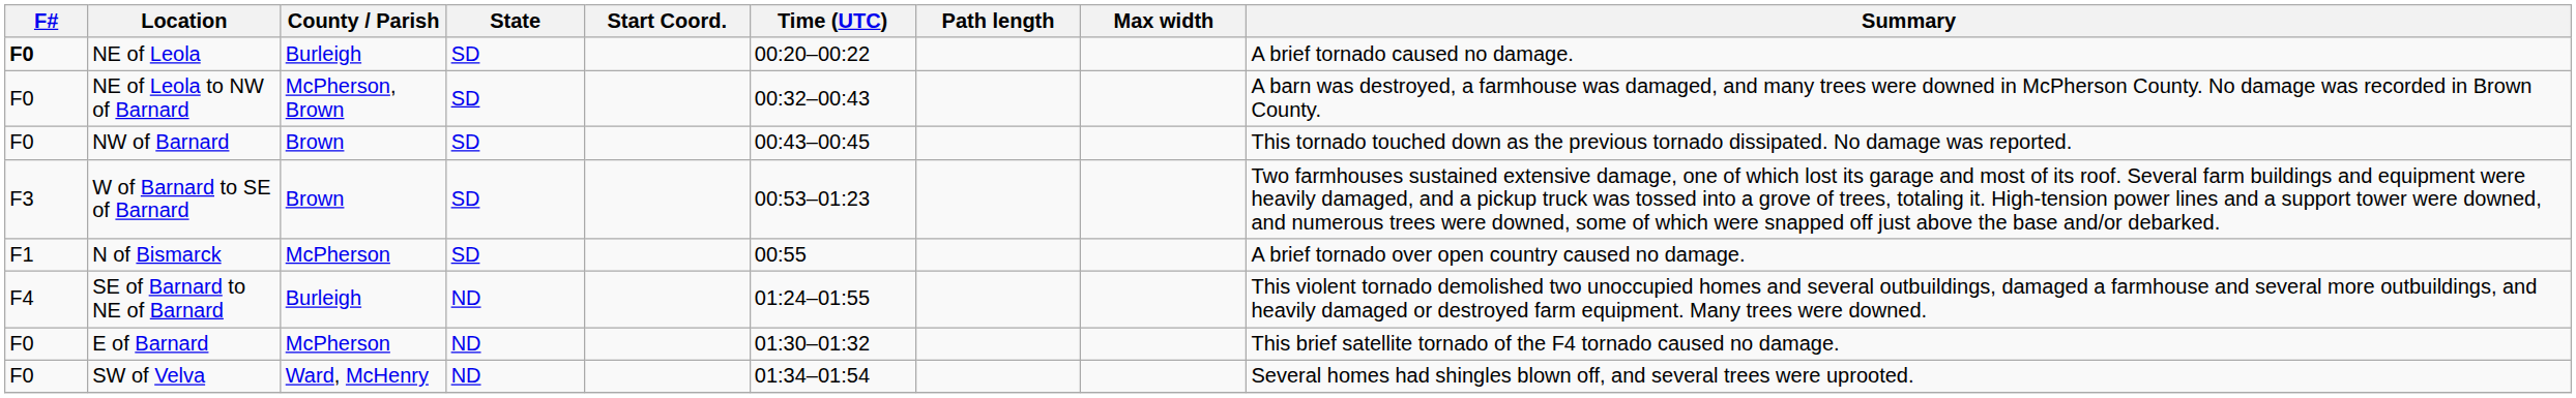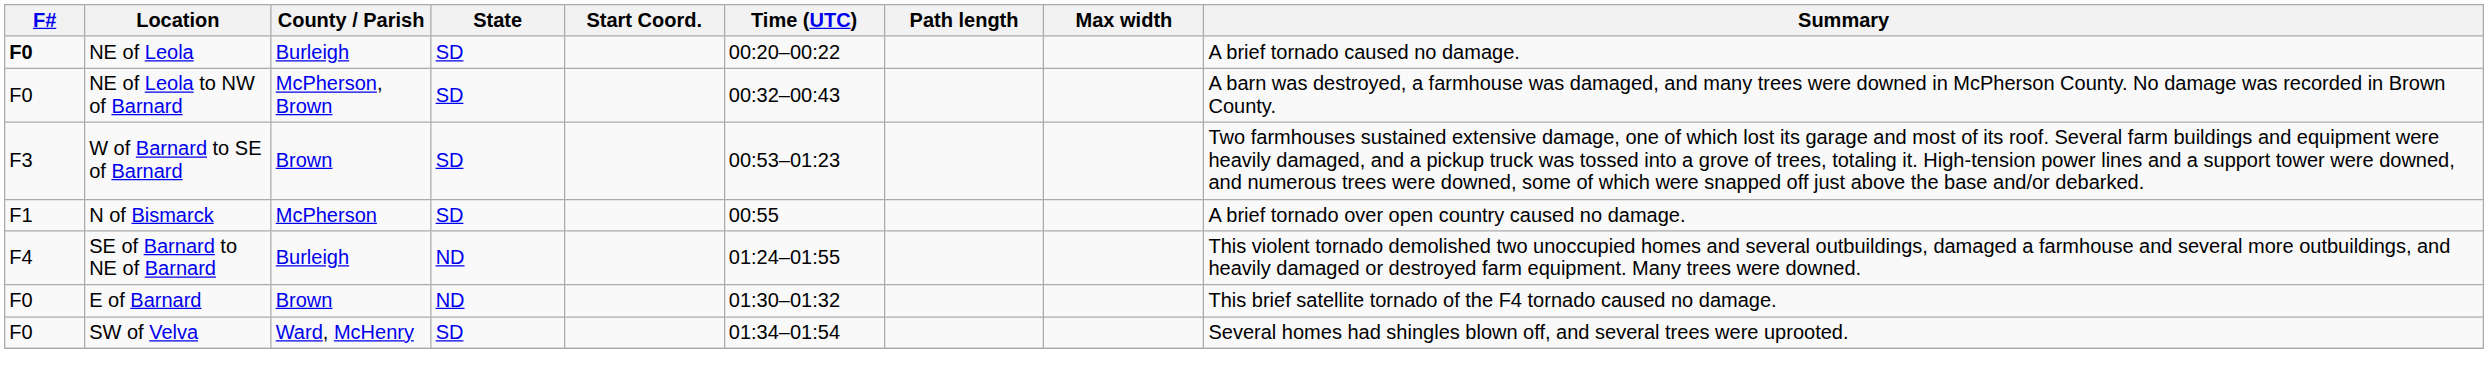- row: F0 | NW of Barnard | Brown | SD | 00:43–00:45 | This tornado touched down as the previous tornado dissipated. No damage was reported.
E of Barnard | County / Parish: McPherson -> Brown
SW of Velva | State: ND -> SD
